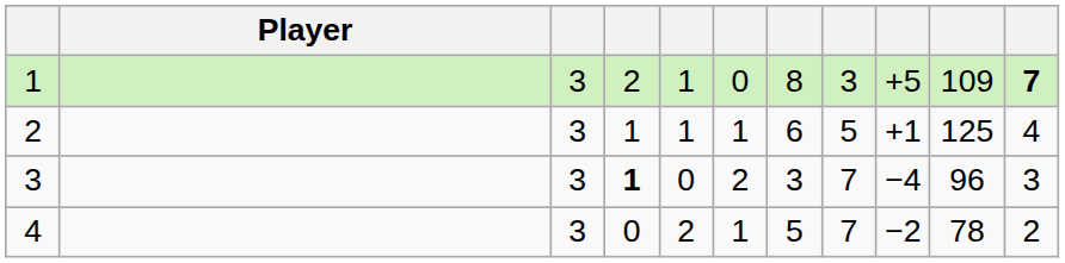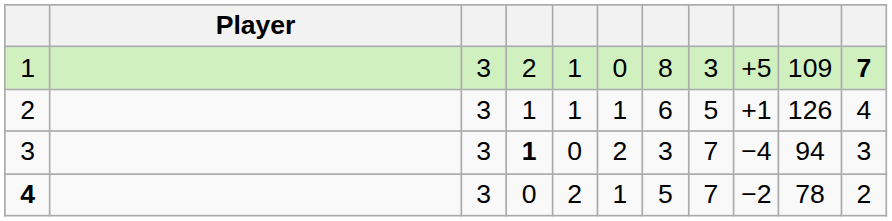row 3 | column 10: 125 -> 126
row 4 | column 10: 96 -> 94
row 5 | column 1: normal -> bold
